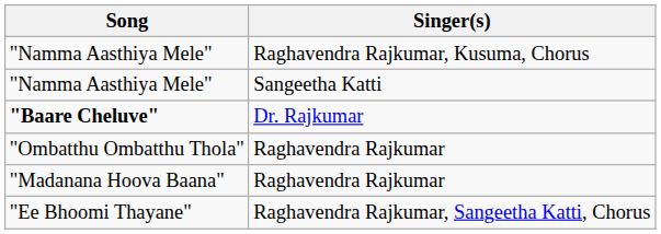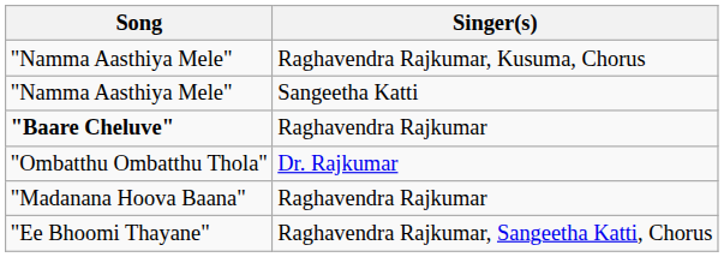row 4 | Singer(s): Dr. Rajkumar -> Raghavendra Rajkumar
row 5 | Singer(s): Raghavendra Rajkumar -> Dr. Rajkumar
